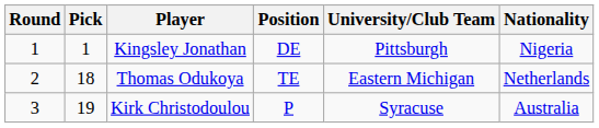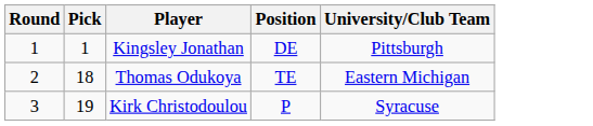- column: Nationality | Nigeria | Netherlands | Australia
